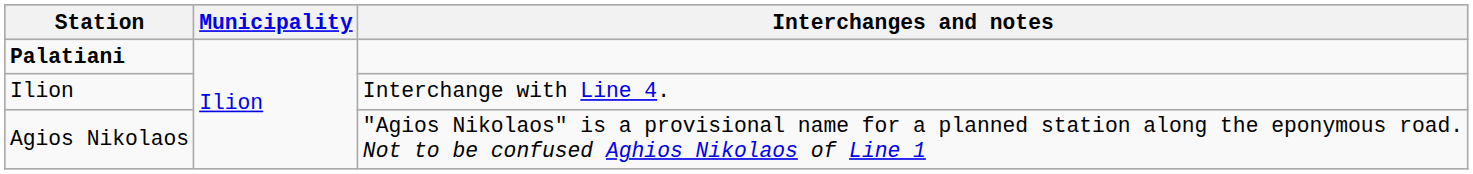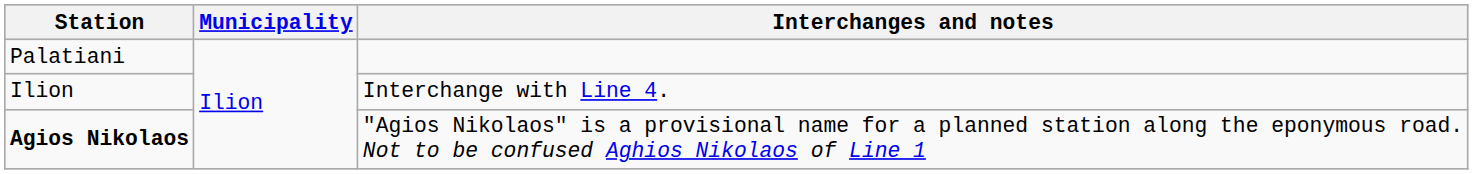Palatiani | Station: bold -> normal
Agios Nikolaos | Station: normal -> bold
